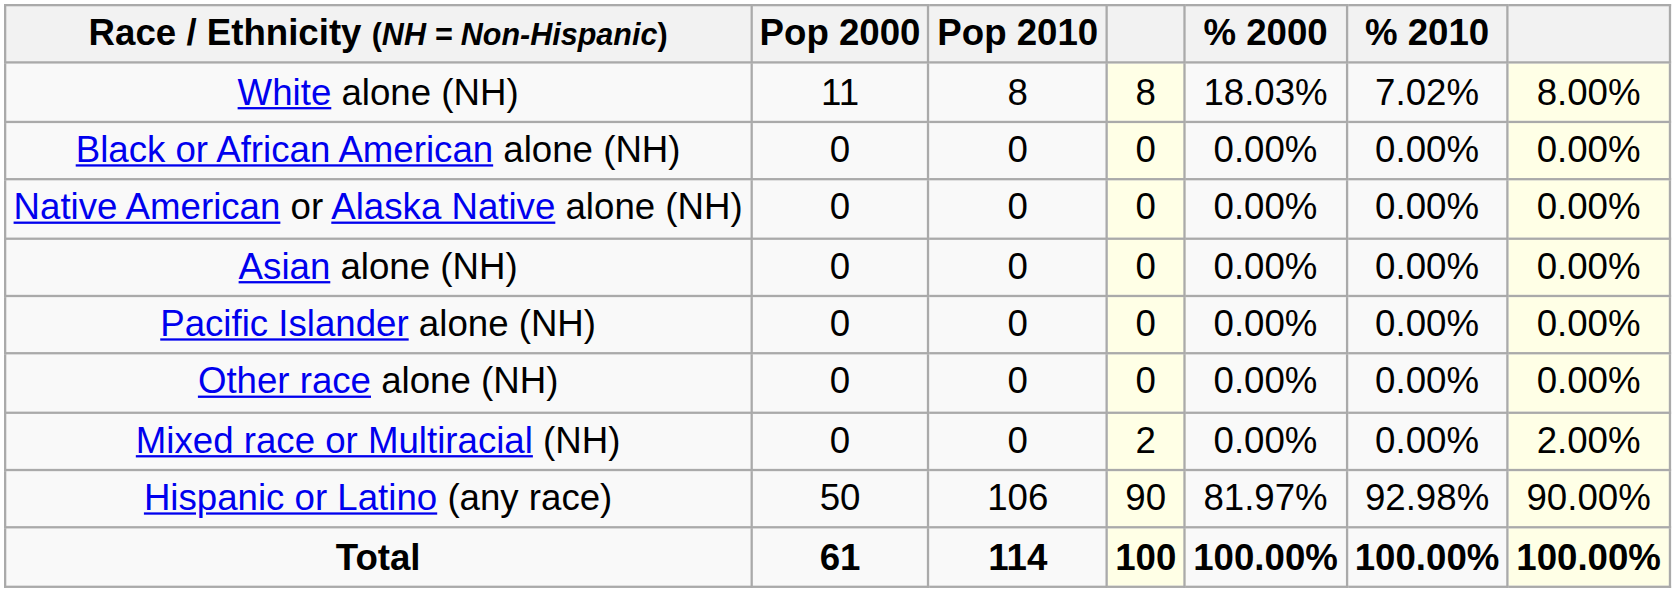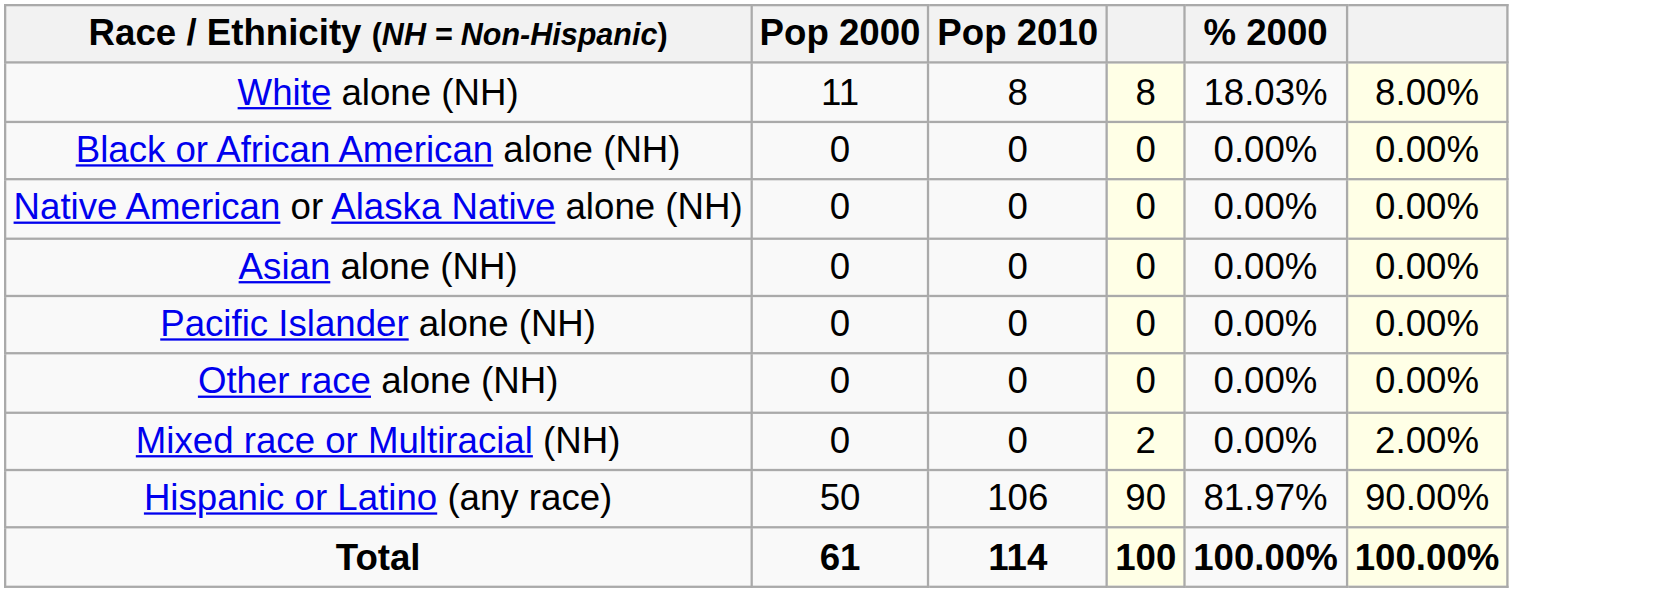- column: % 2010 | 7.02% | 0.00% | 0.00% | 0.00% | 0.00% | 0.00% | 0.00% | 92.98% | 100.00%
